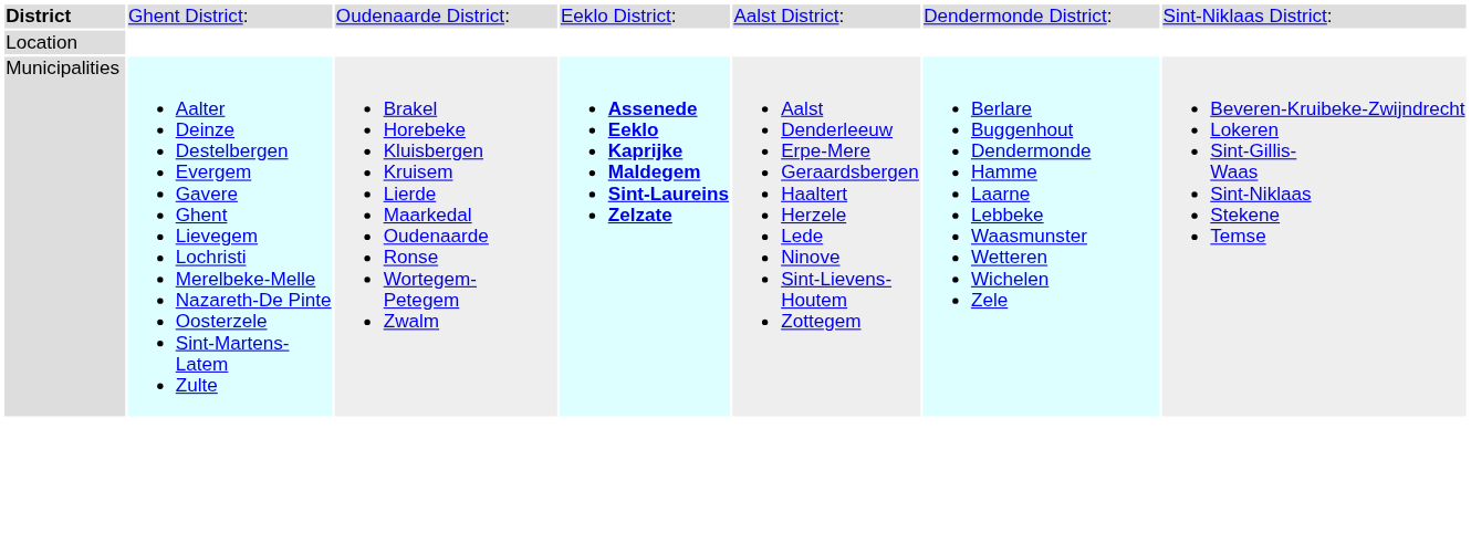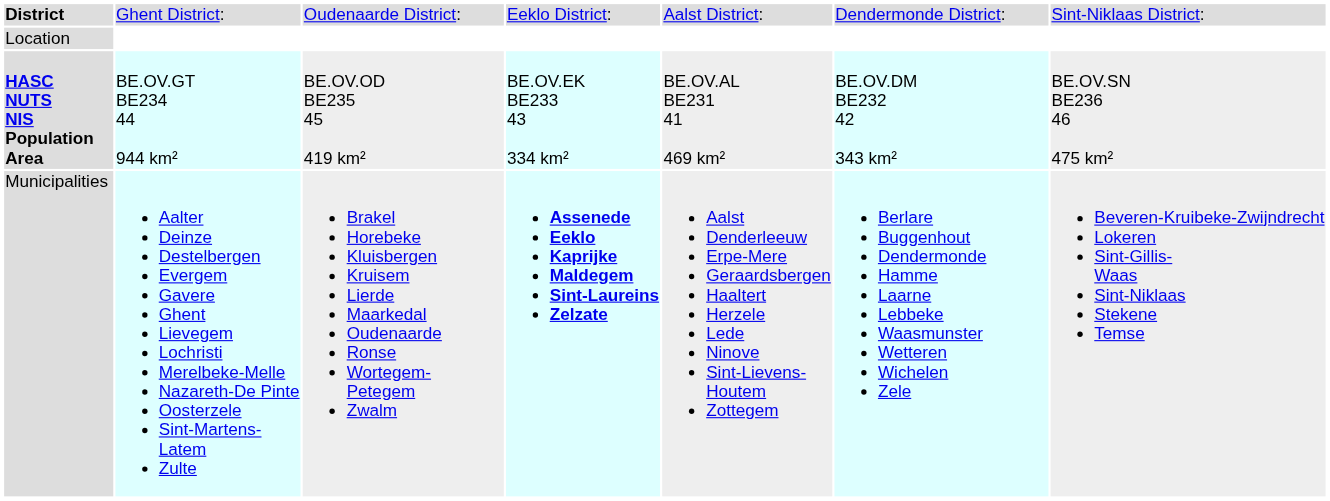+ row: HASC NUTS NIS Population Area | BE.OV.GT BE234 44 944 km² | BE.OV.OD BE235 45 419 km² | BE.OV.EK BE233 43 334 km² | BE.OV.AL BE231 41 469 km² | BE.OV.DM BE232 42 343 km² | BE.OV.SN BE236 46 475 km²
